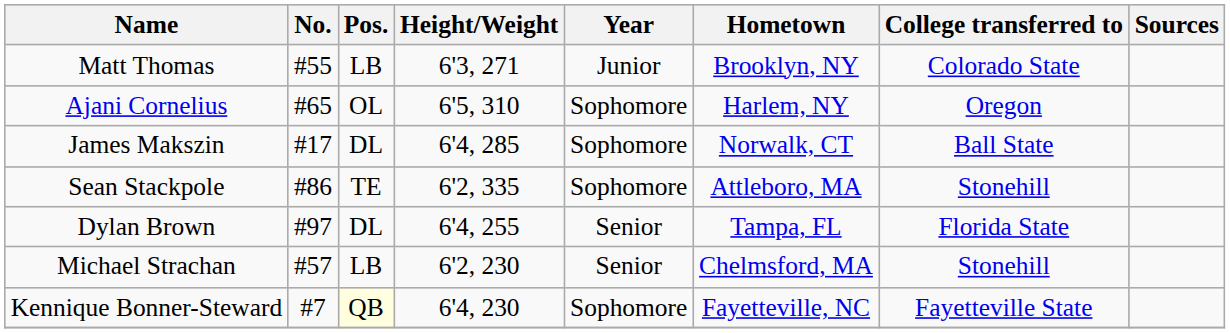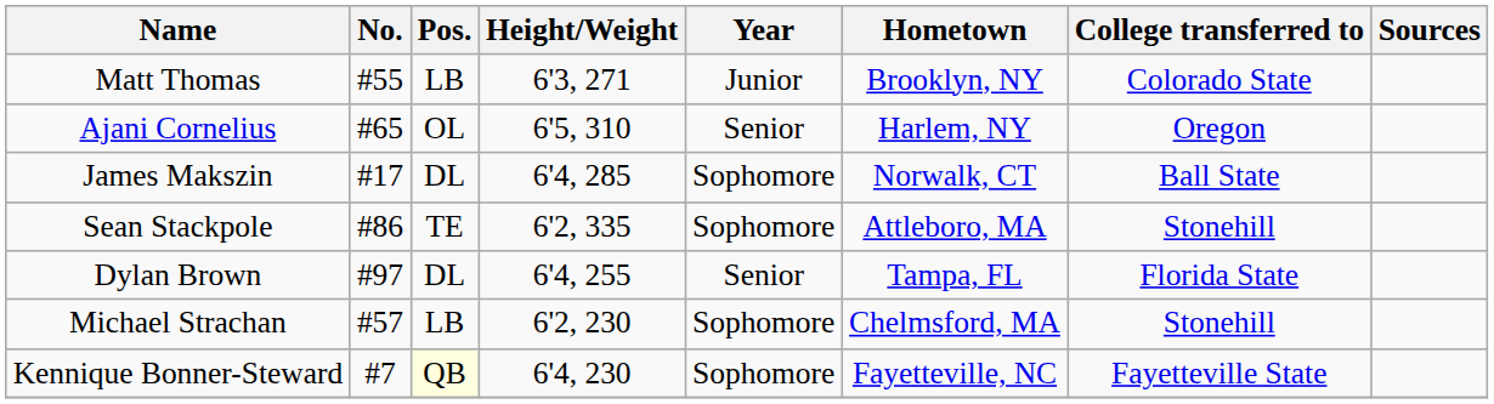Ajani Cornelius | Year: Sophomore -> Senior
Michael Strachan | Year: Senior -> Sophomore
